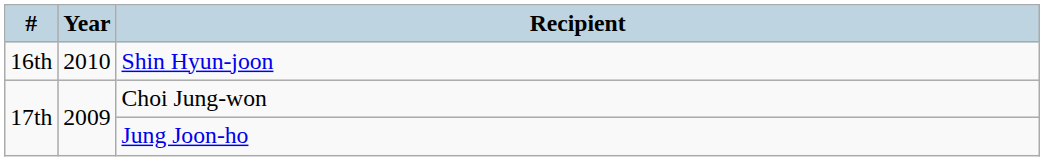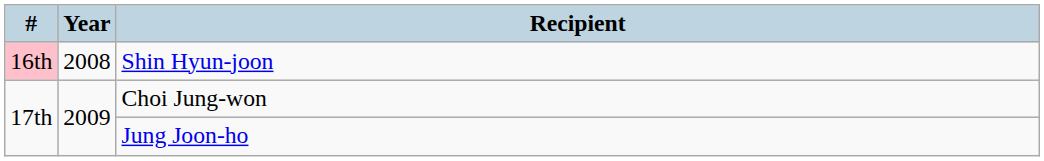Shin Hyun-joon | #: no background -> pink background
Shin Hyun-joon | Year: 2010 -> 2008
